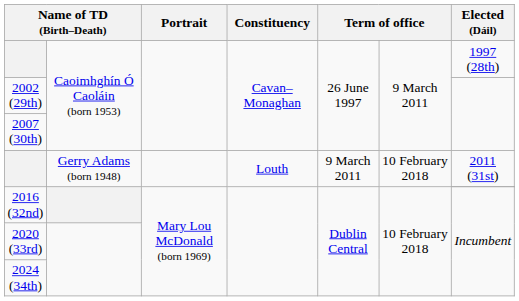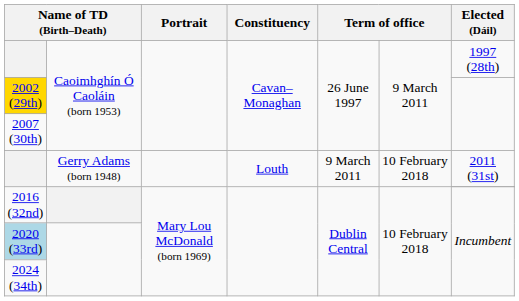2002 (29th) | column 1: no background -> gold background
2020 (33rd) | column 1: no background -> lightblue background
